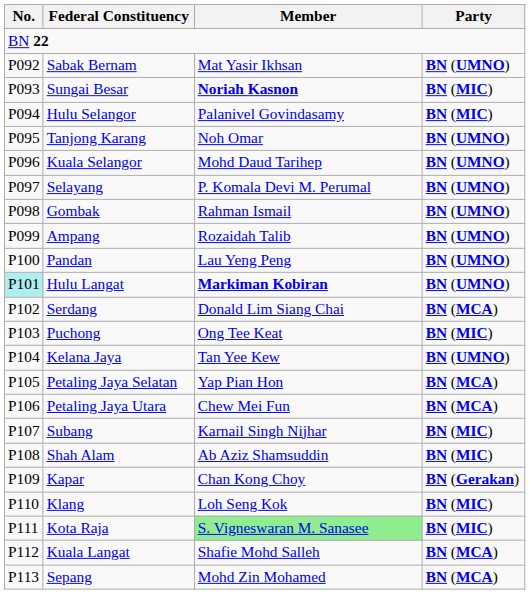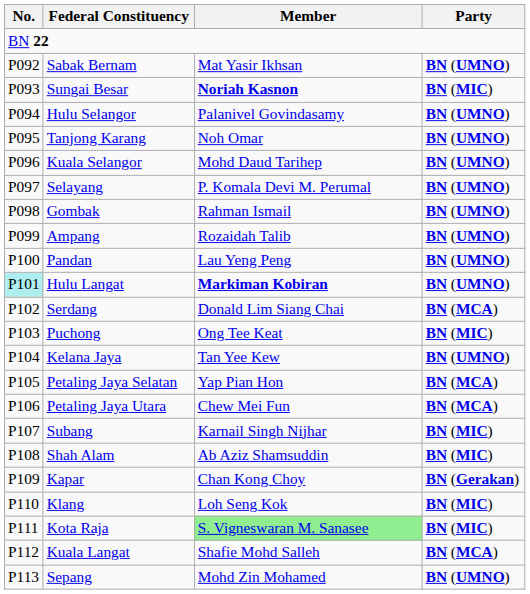Hulu Selangor | Party: BN (MIC) -> BN (UMNO)
Sepang | Party: BN (MCA) -> BN (UMNO)
